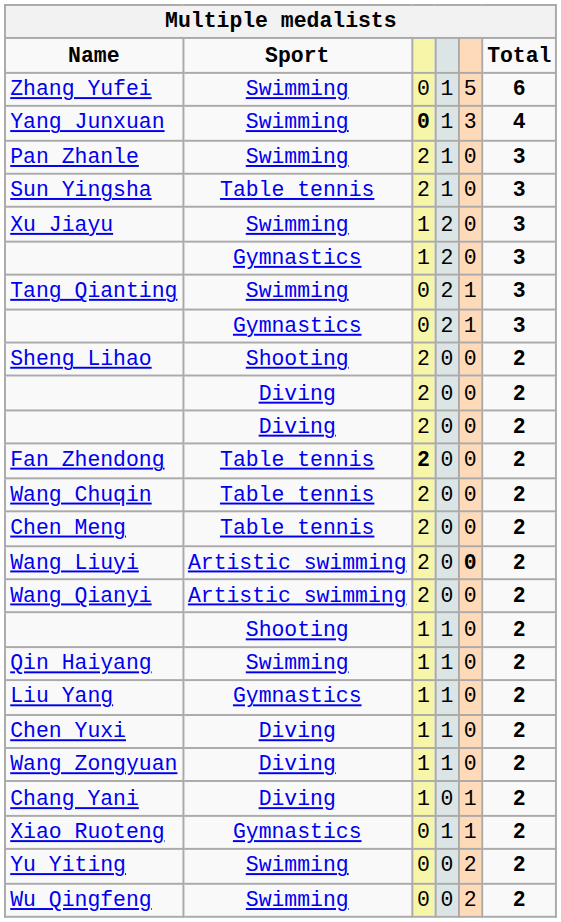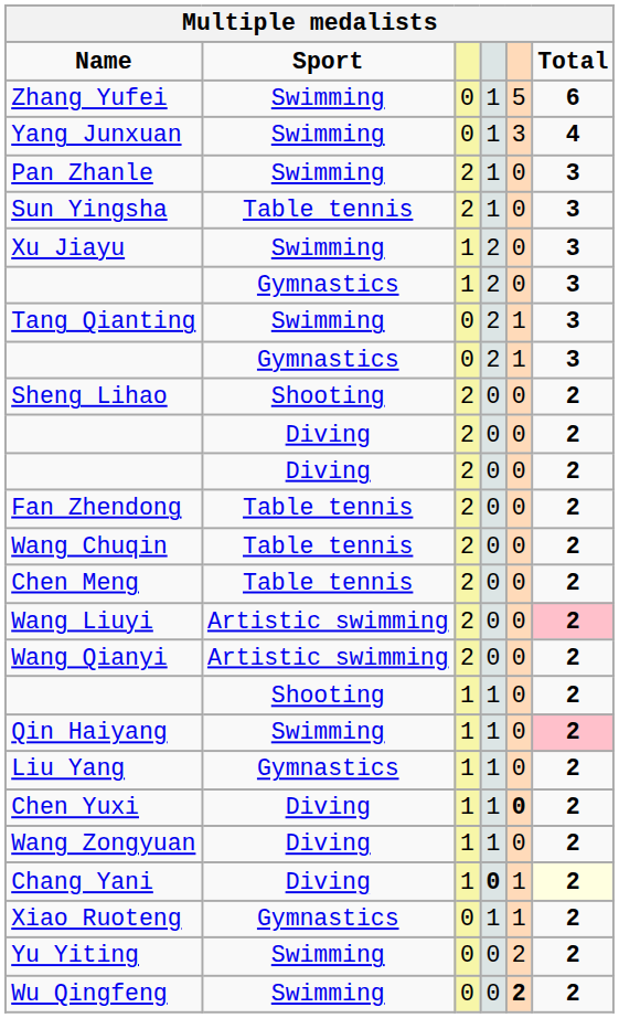Yang Junxuan | column 3: bold -> normal
Fan Zhendong | column 3: bold -> normal
Wang Liuyi | column 5: bold -> normal
Wang Liuyi | Total: no background -> pink background
Qin Haiyang | Total: no background -> pink background
Chen Yuxi | column 5: normal -> bold
Chang Yani | column 4: normal -> bold
Chang Yani | Total: no background -> lightyellow background
Wu Qingfeng | column 5: normal -> bold
